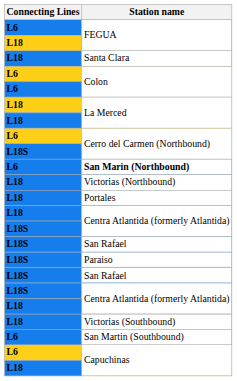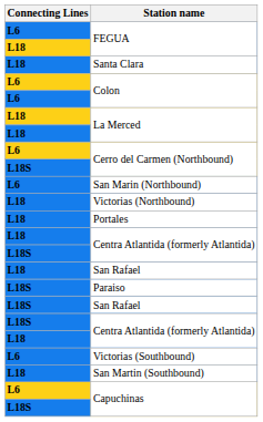row 11 | Station name: bold -> normal
row 16 | Connecting Lines: L18S -> L18
row 21 | Connecting Lines: L18 -> L6
row 22 | Connecting Lines: L6 -> L18
row 24 | Connecting Lines: L18 -> L18S
